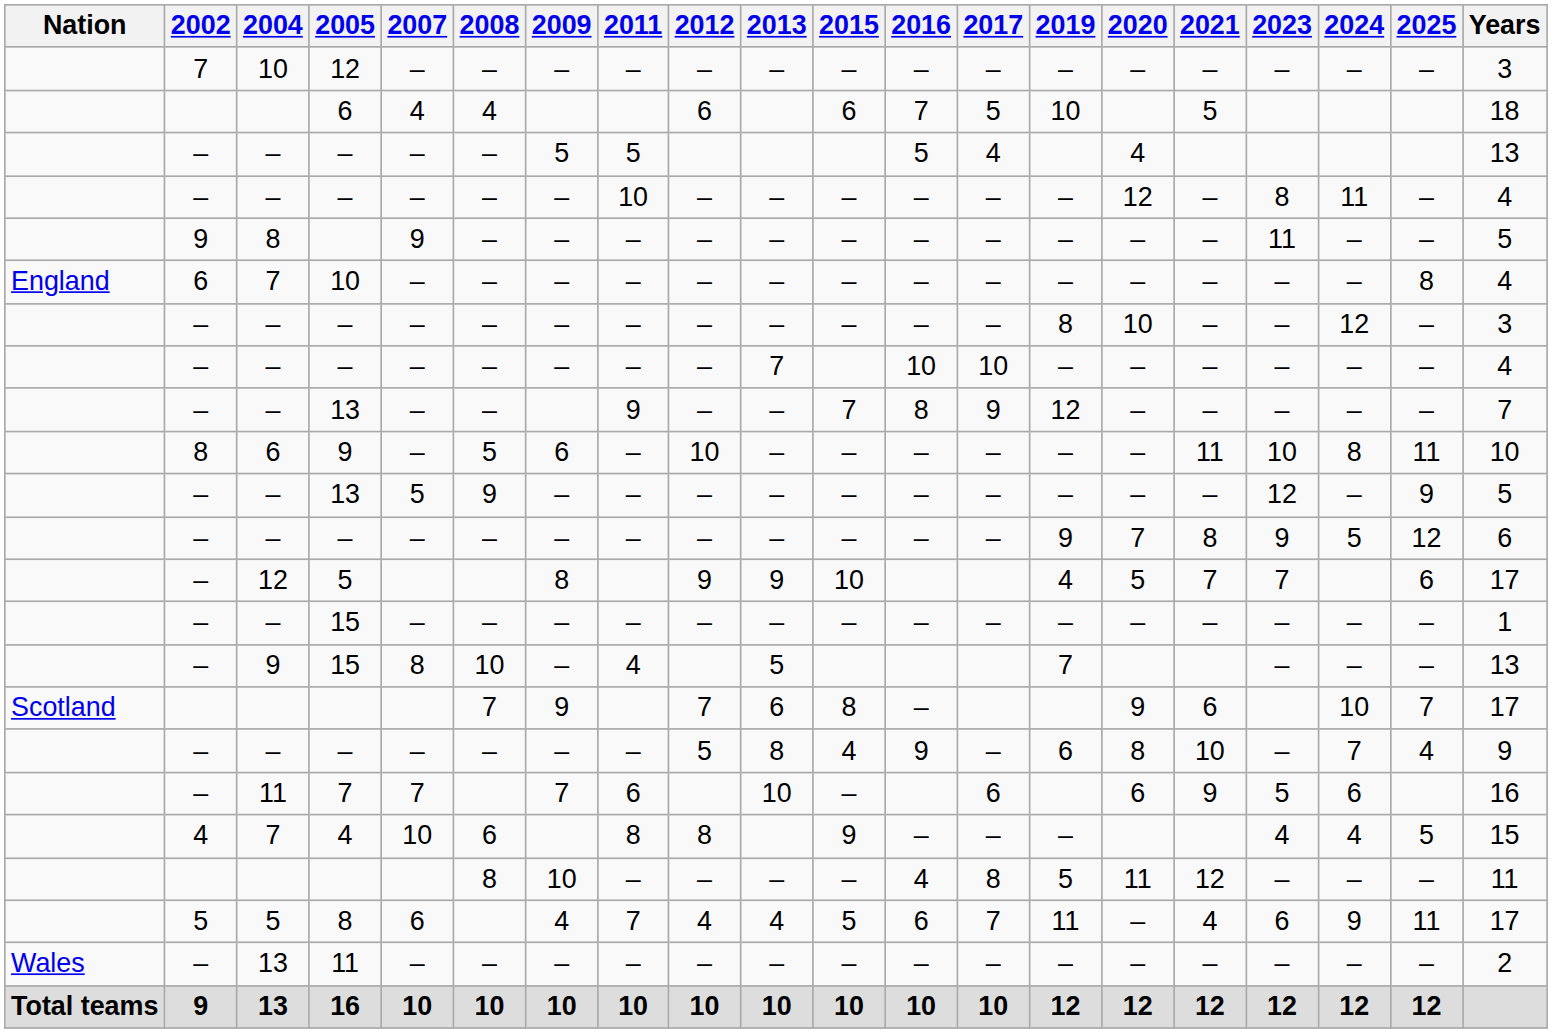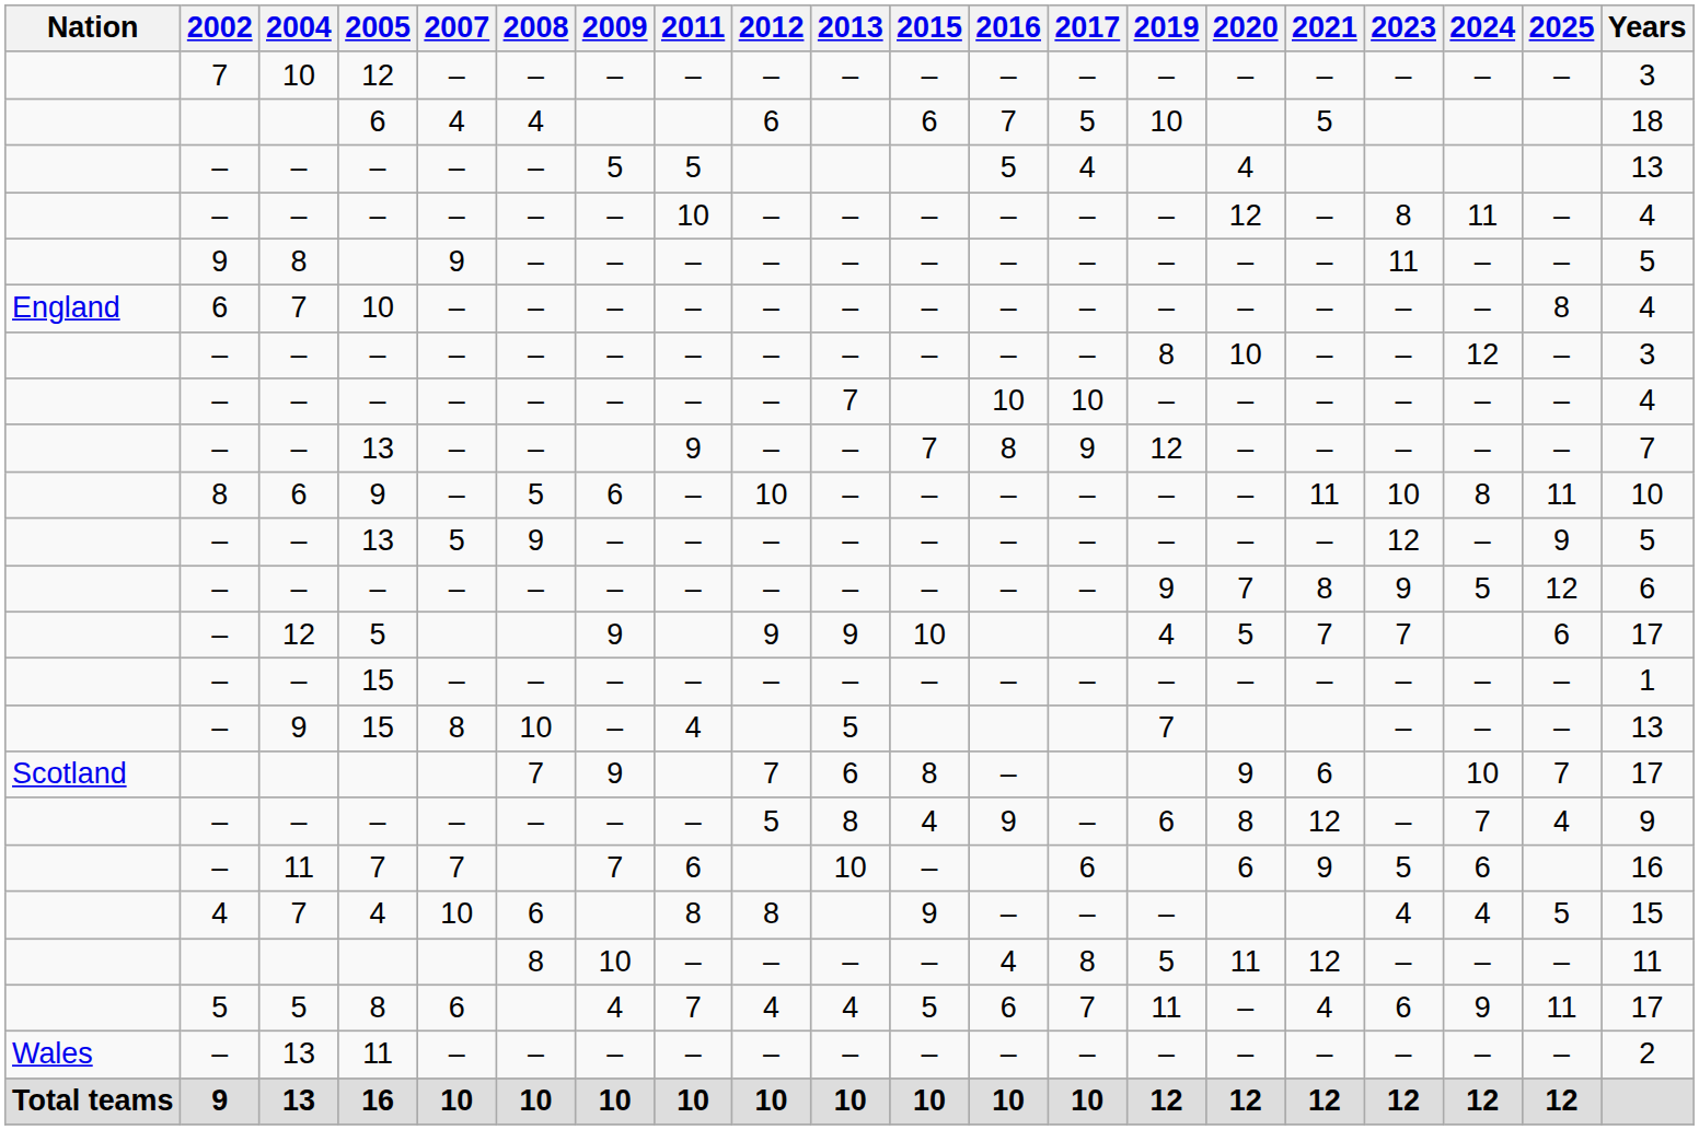row 14 | 2009: 8 -> 9
row 18 | 2021: 10 -> 12
